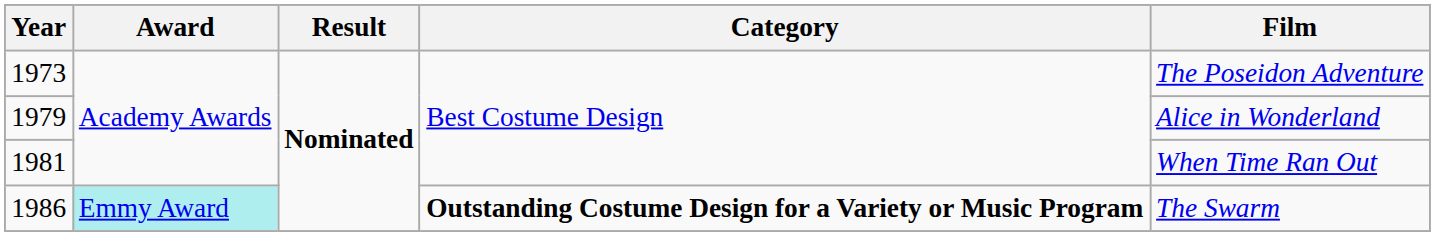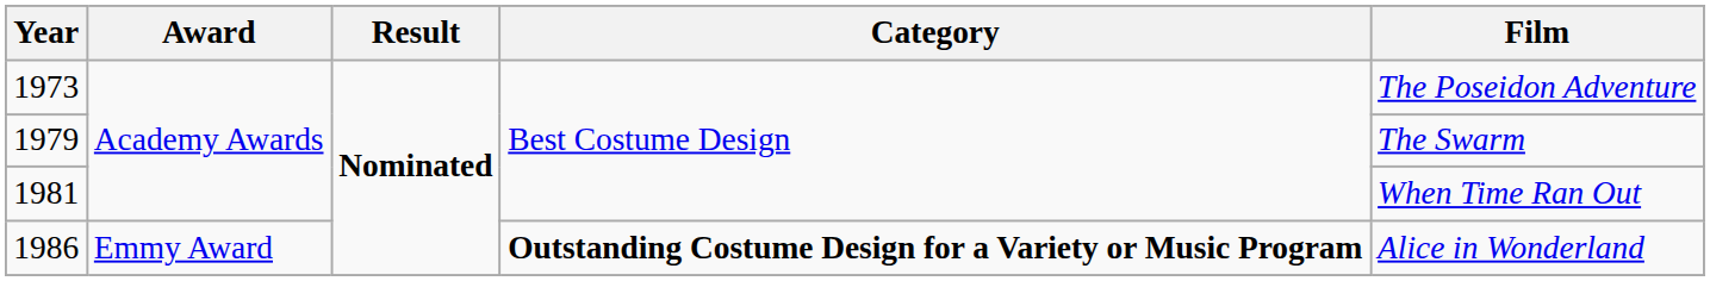1979 | Film: Alice in Wonderland -> The Swarm
1986 | Award: paleturquoise background -> no background
1986 | Film: The Swarm -> Alice in Wonderland
